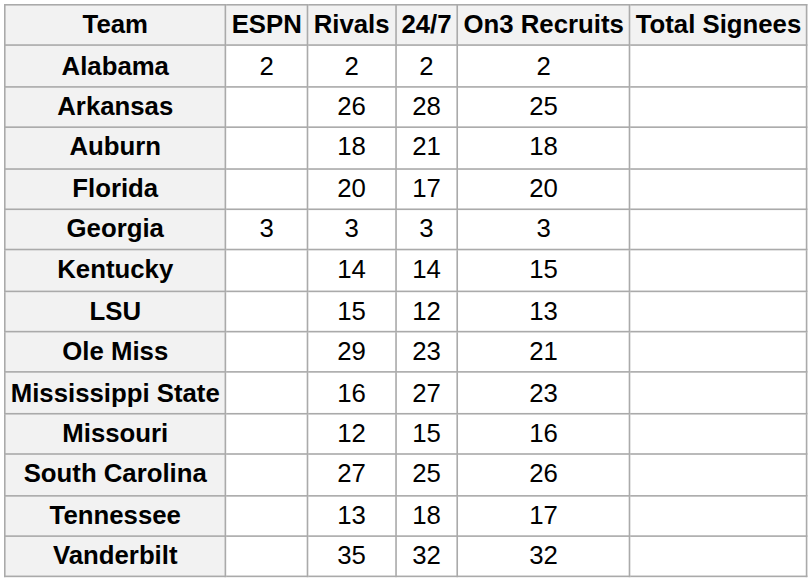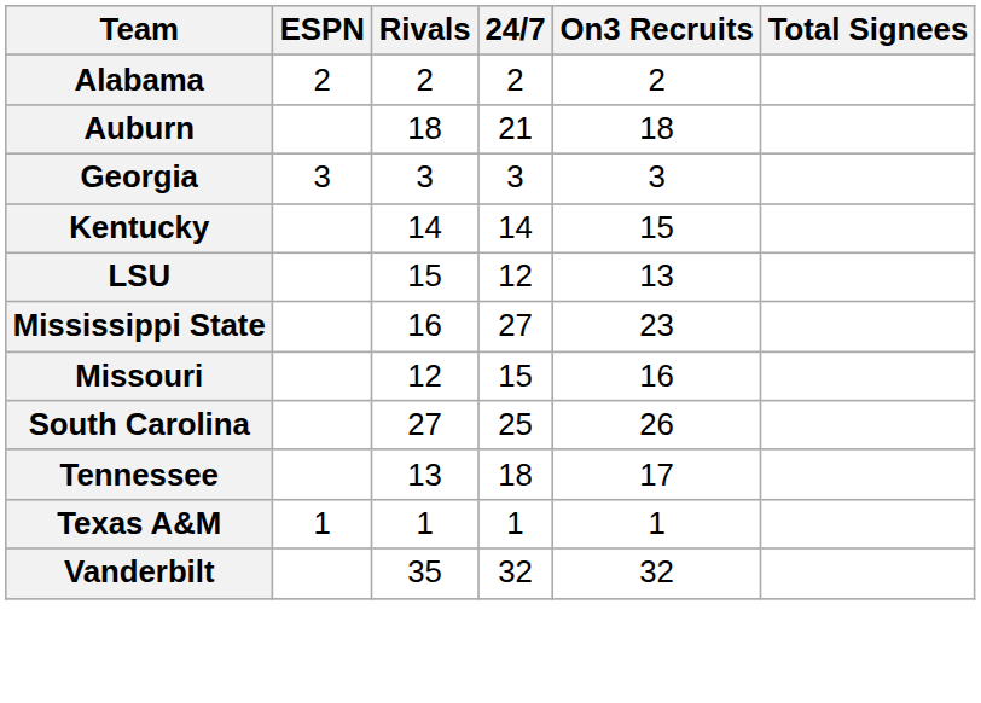- row: Arkansas | 26 | 28 | 25
- row: Florida | 20 | 17 | 20
- row: Ole Miss | 29 | 23 | 21
+ row: Texas A&M | 1 | 1 | 1 | 1
